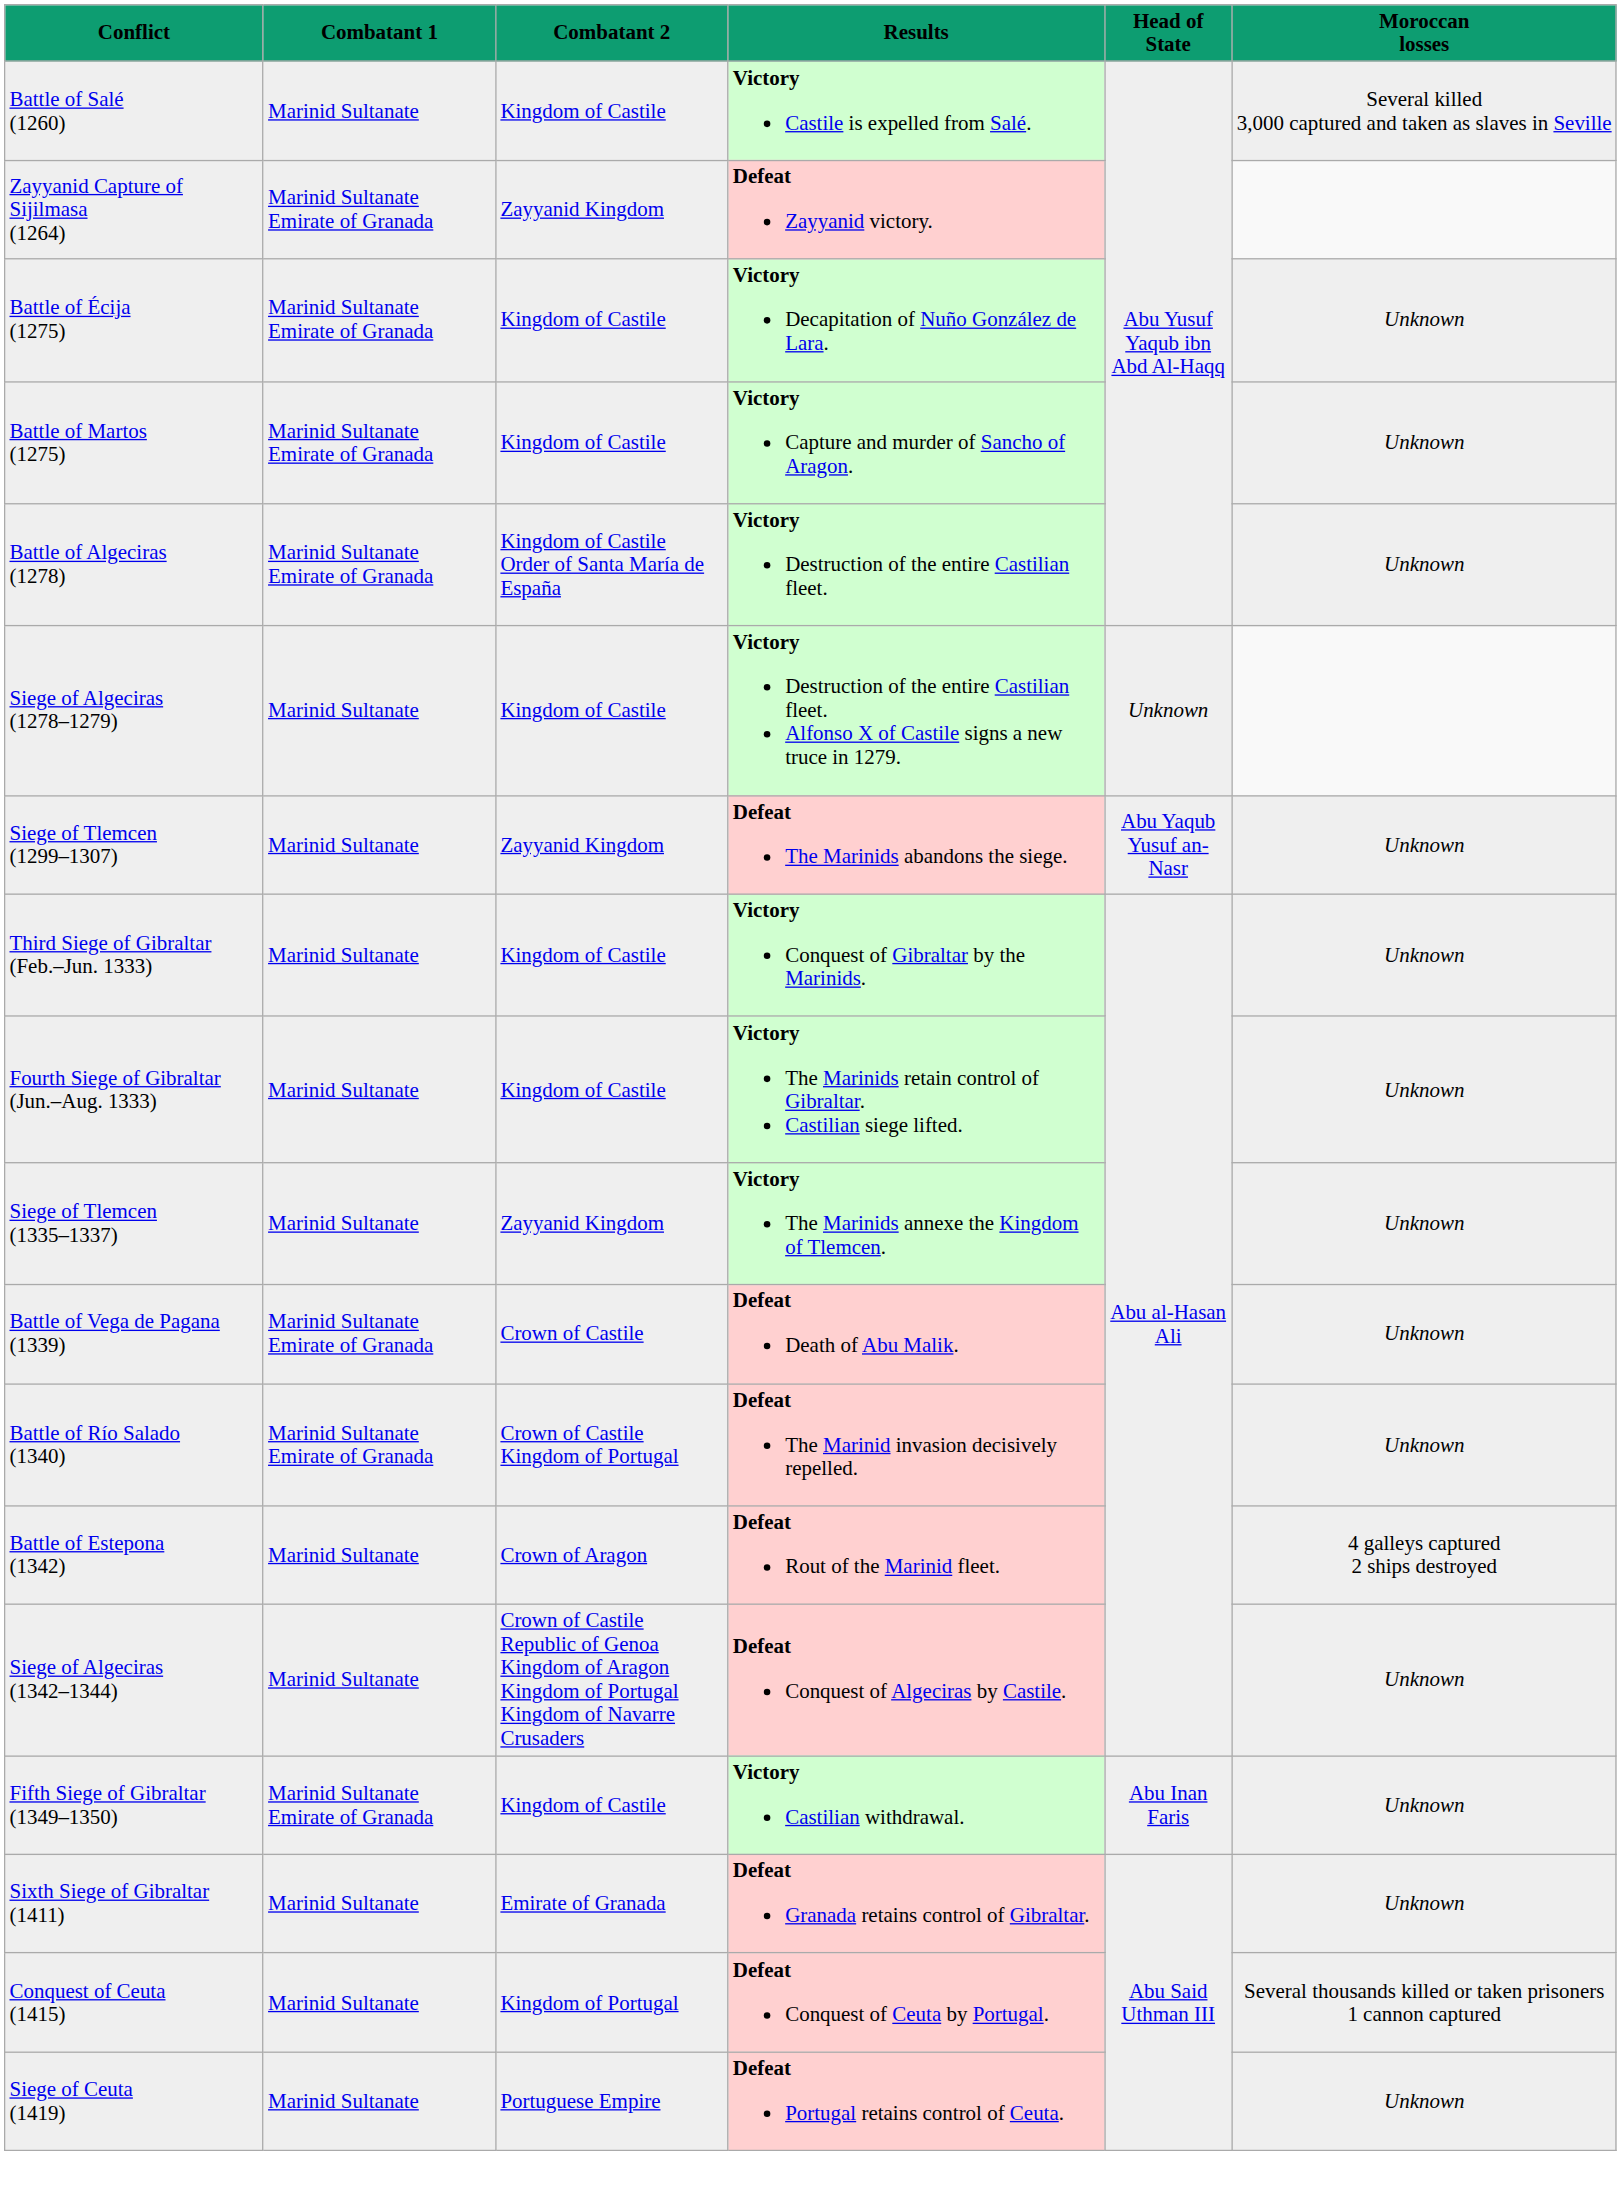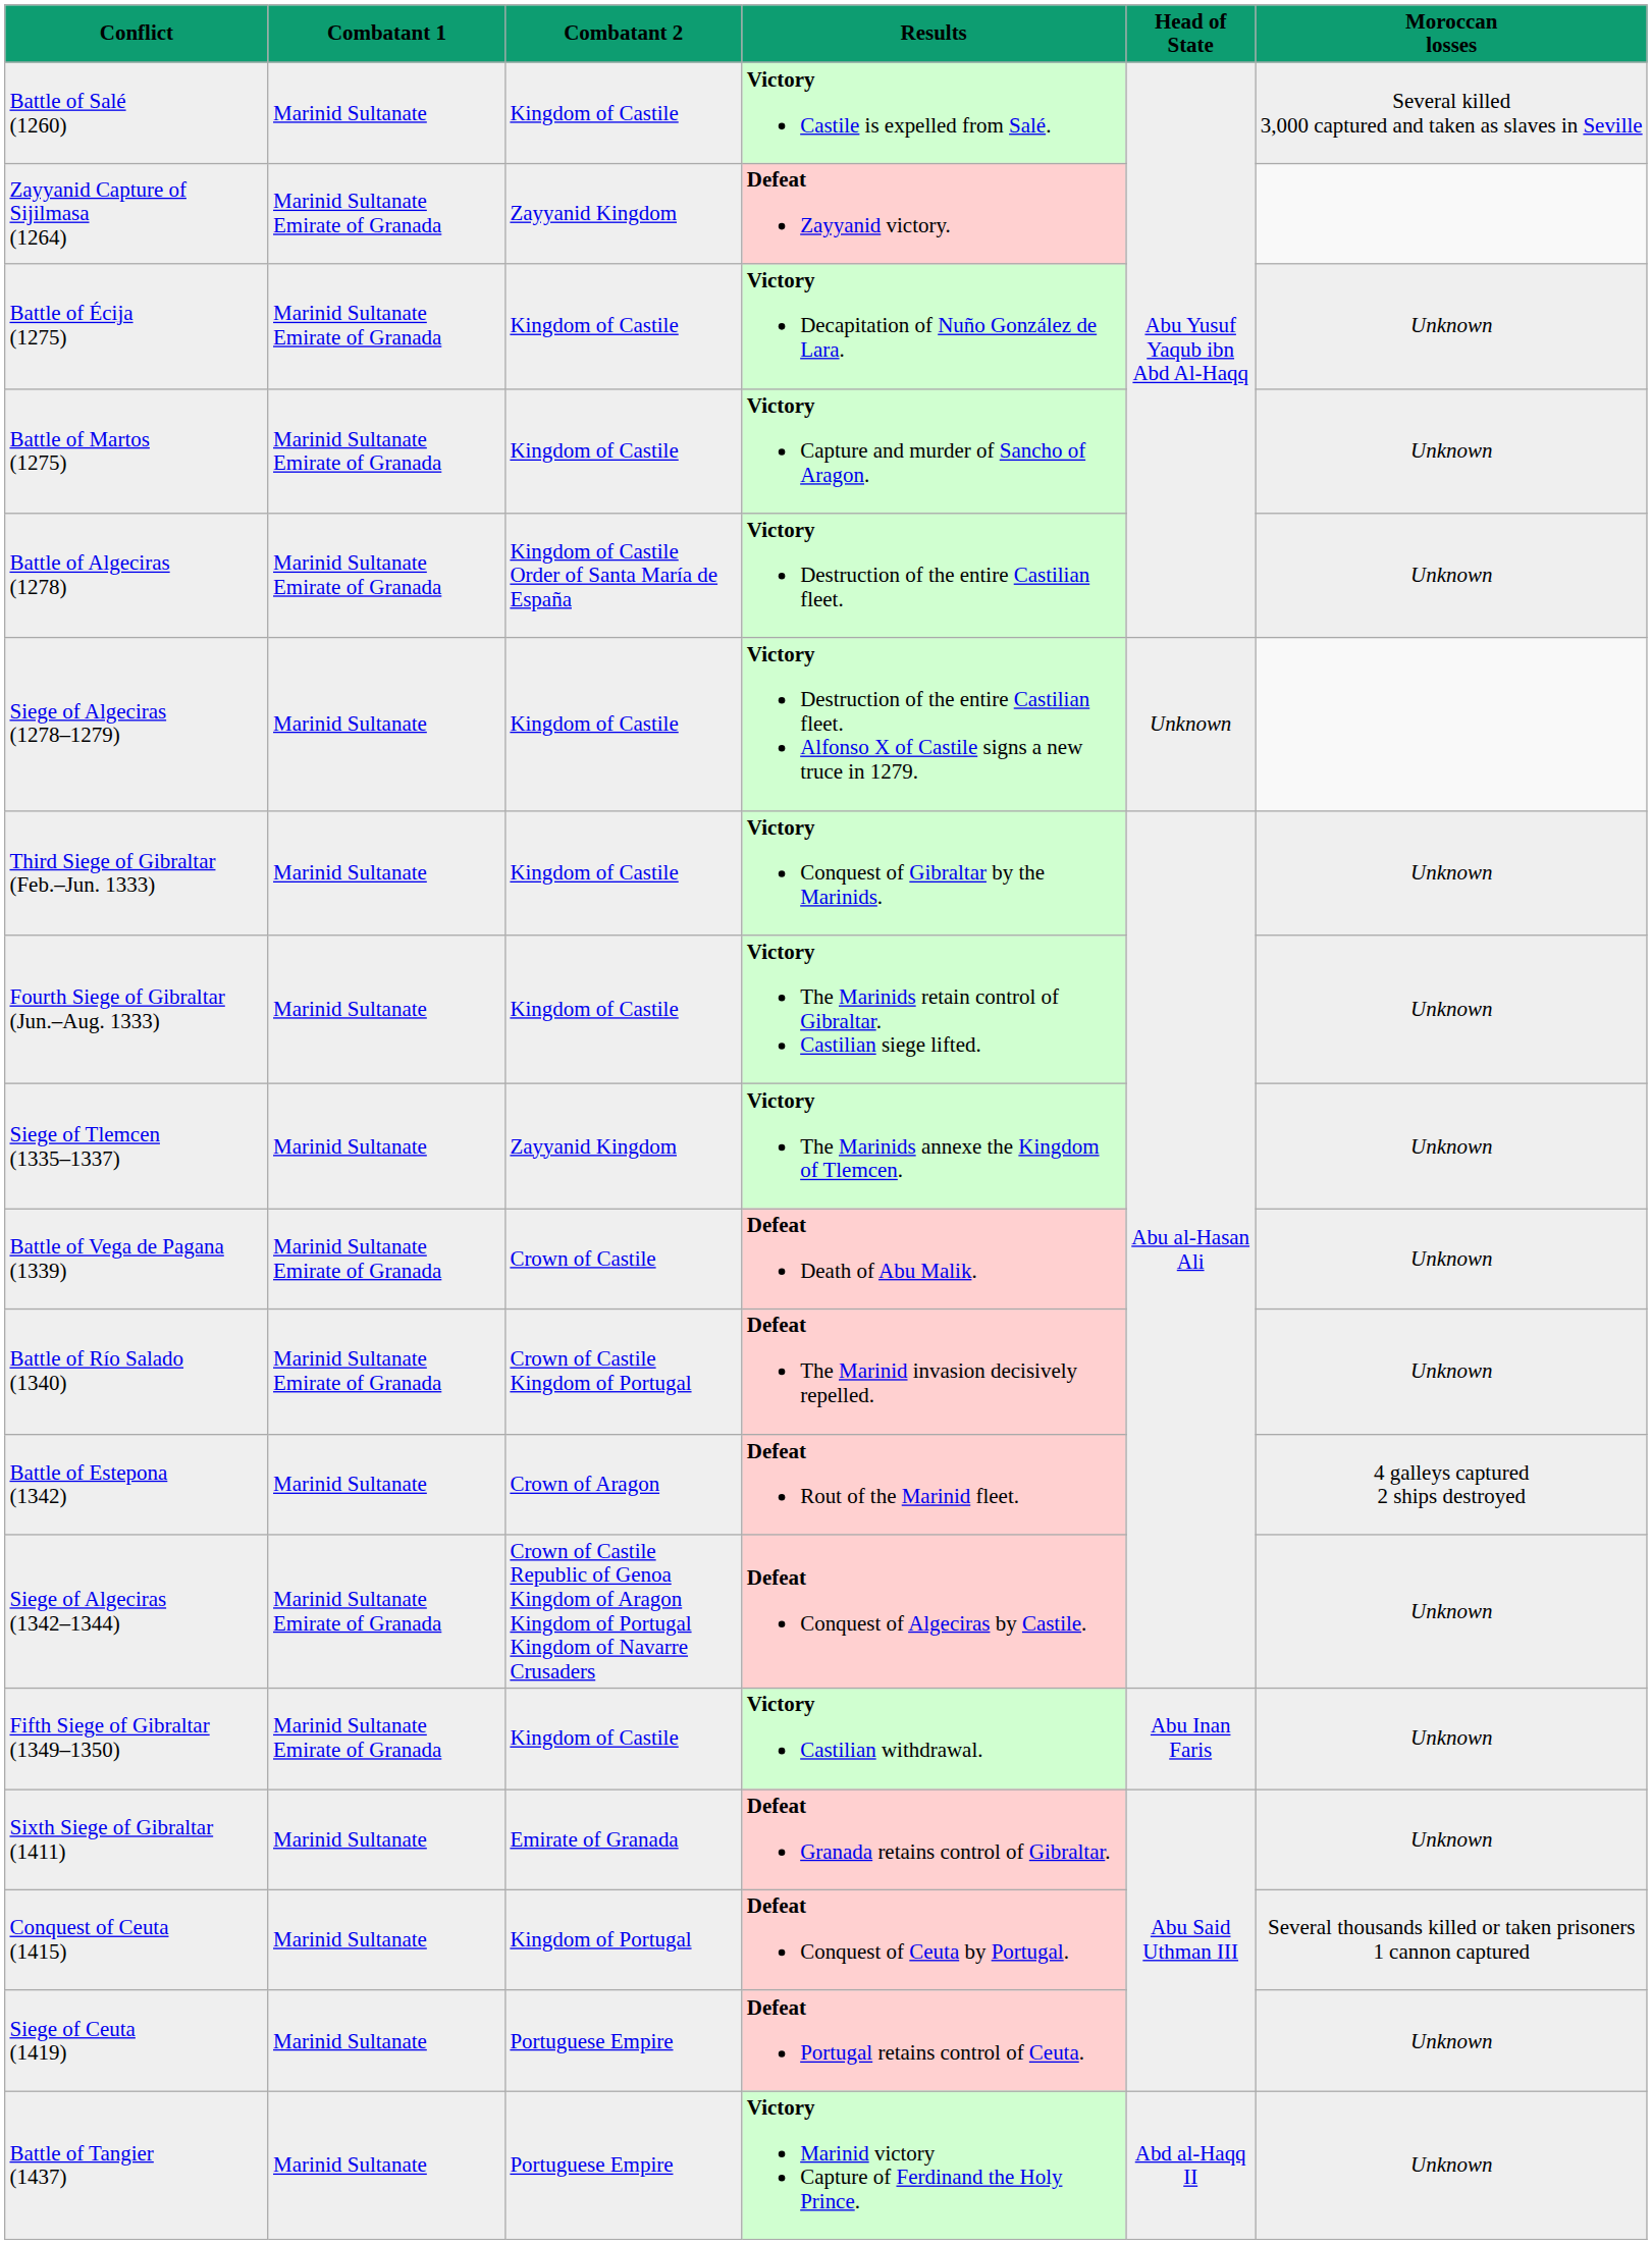- row: Siege of Tlemcen (1299–1307) | Marinid Sultanate | Zayyanid Kingdom | Defeat The Marinids abandons the siege. | Abu Yaqub Yusuf an-Nasr | Unknown
Siege of Algeciras (1342–1344) | Combatant 1: Marinid Sultanate -> Marinid Sultanate Emirate of Granada
+ row: Battle of Tangier (1437) | Marinid Sultanate | Portuguese Empire | Victory Marinid victory Capture of Ferdinand the Holy Prince. | Abd al-Haqq II | Unknown
